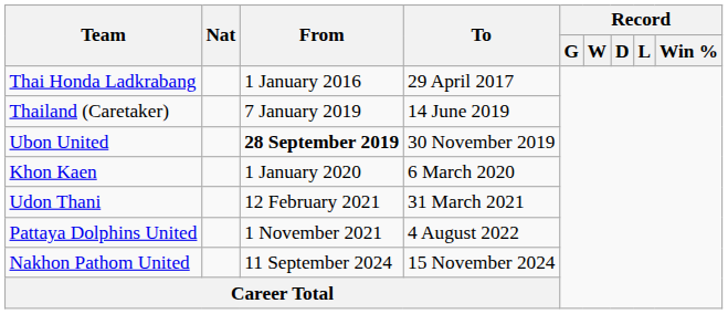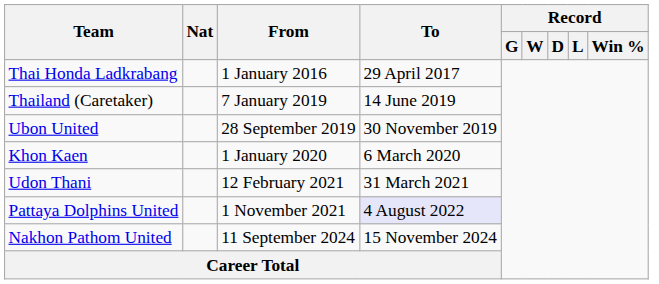Ubon United | From: bold -> normal
Pattaya Dolphins United | To: no background -> lavender background
